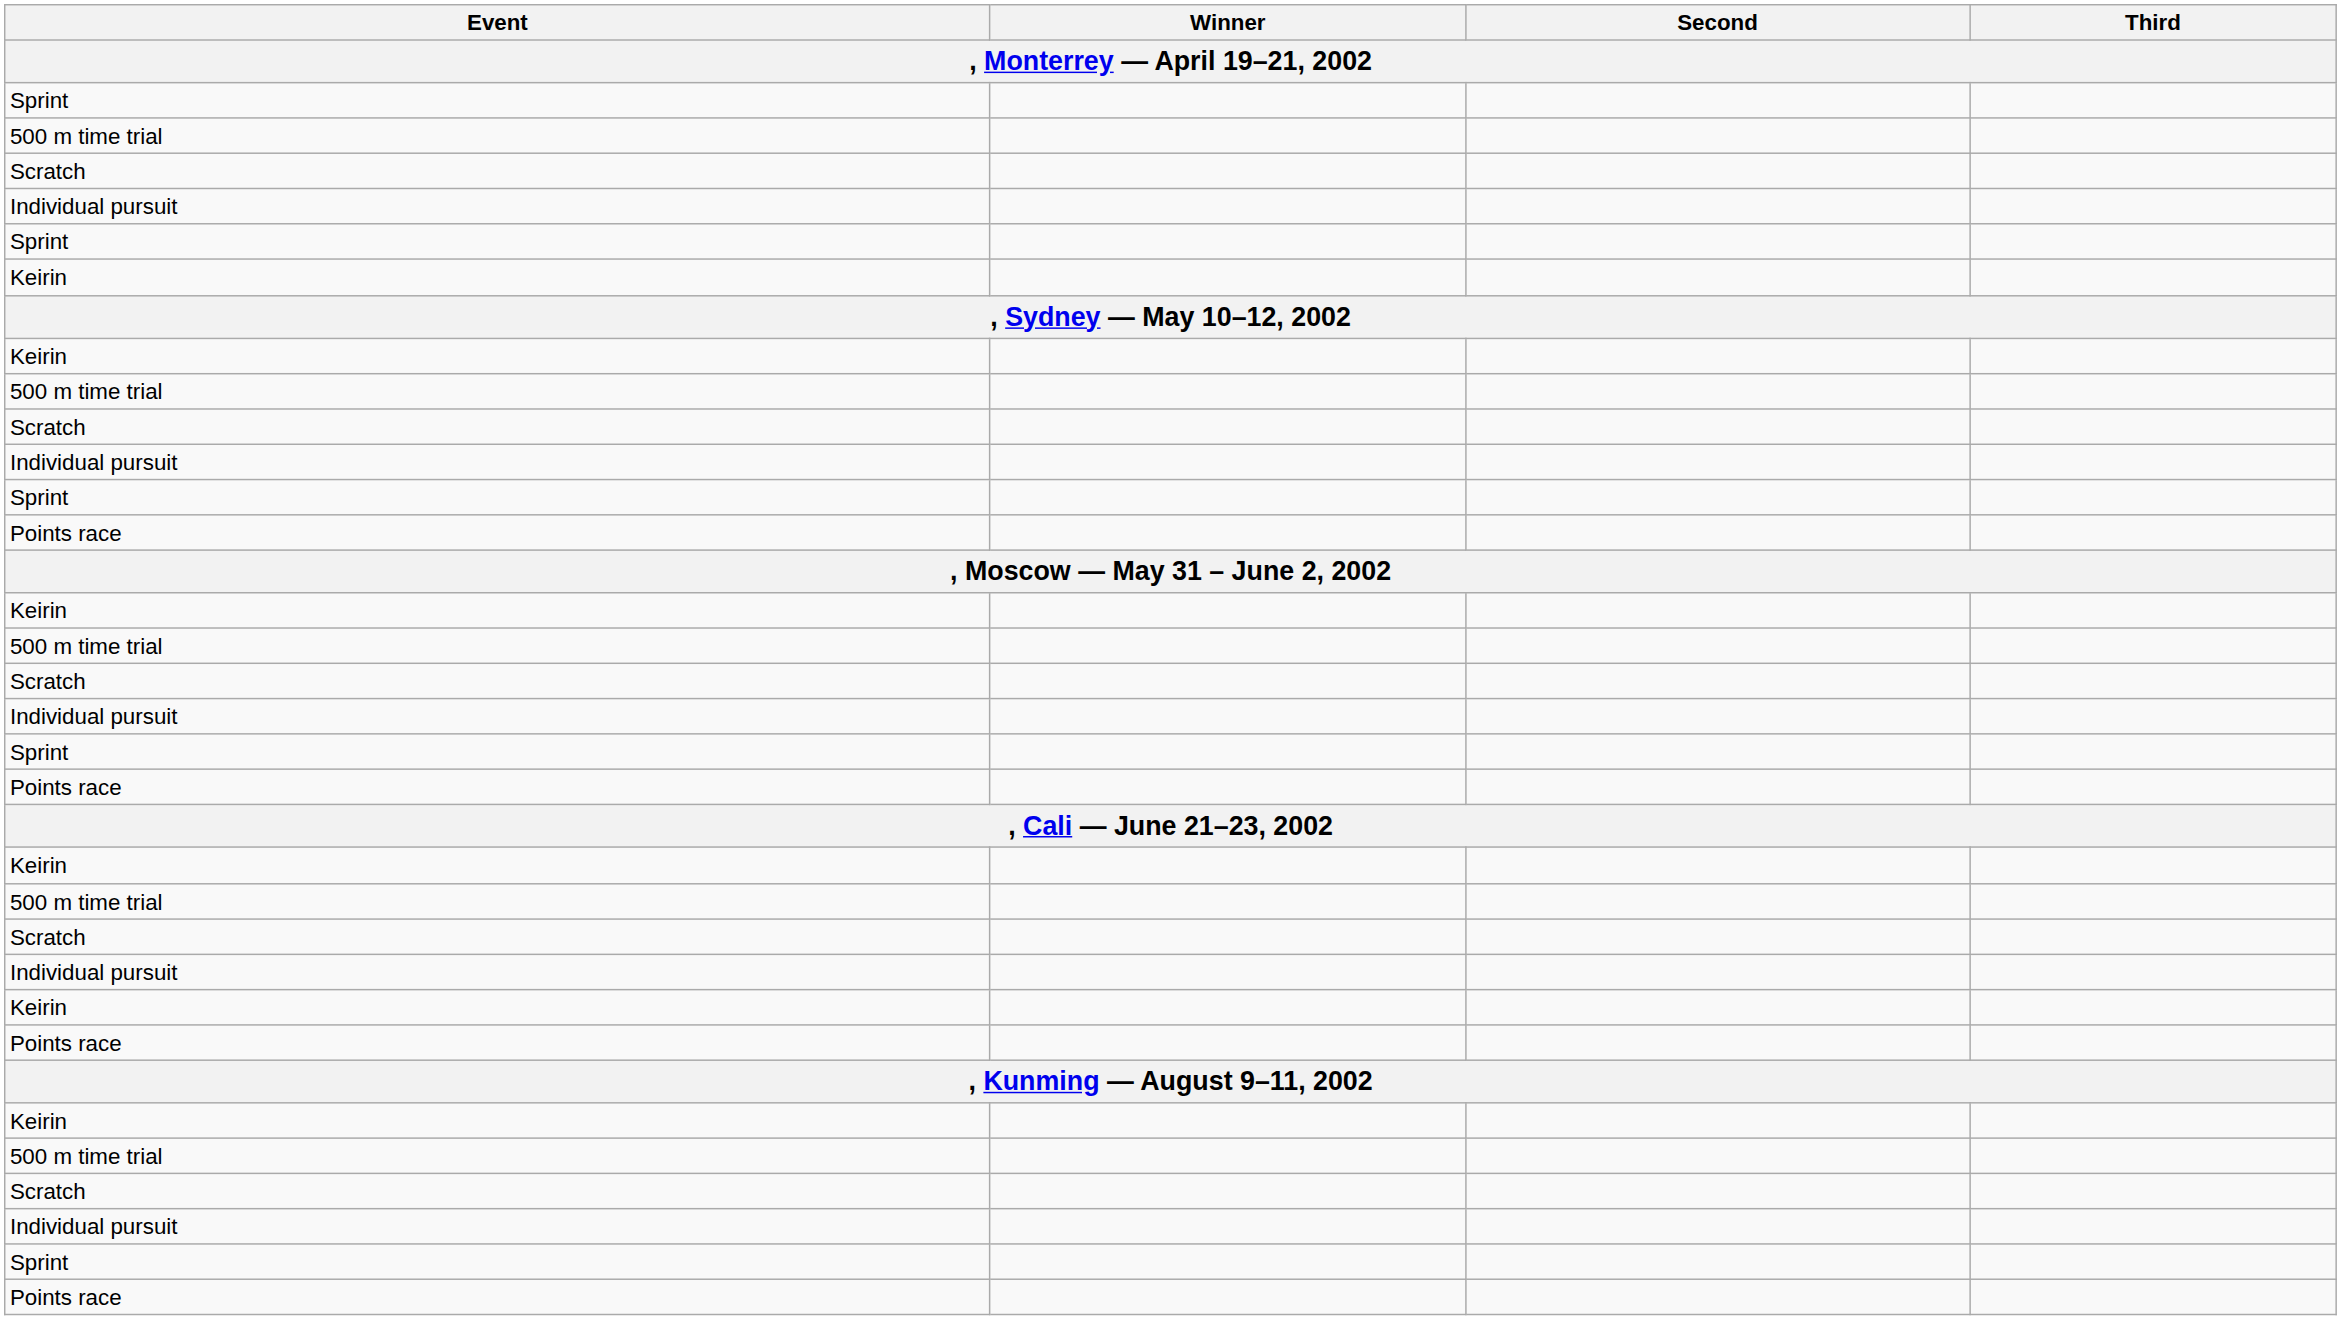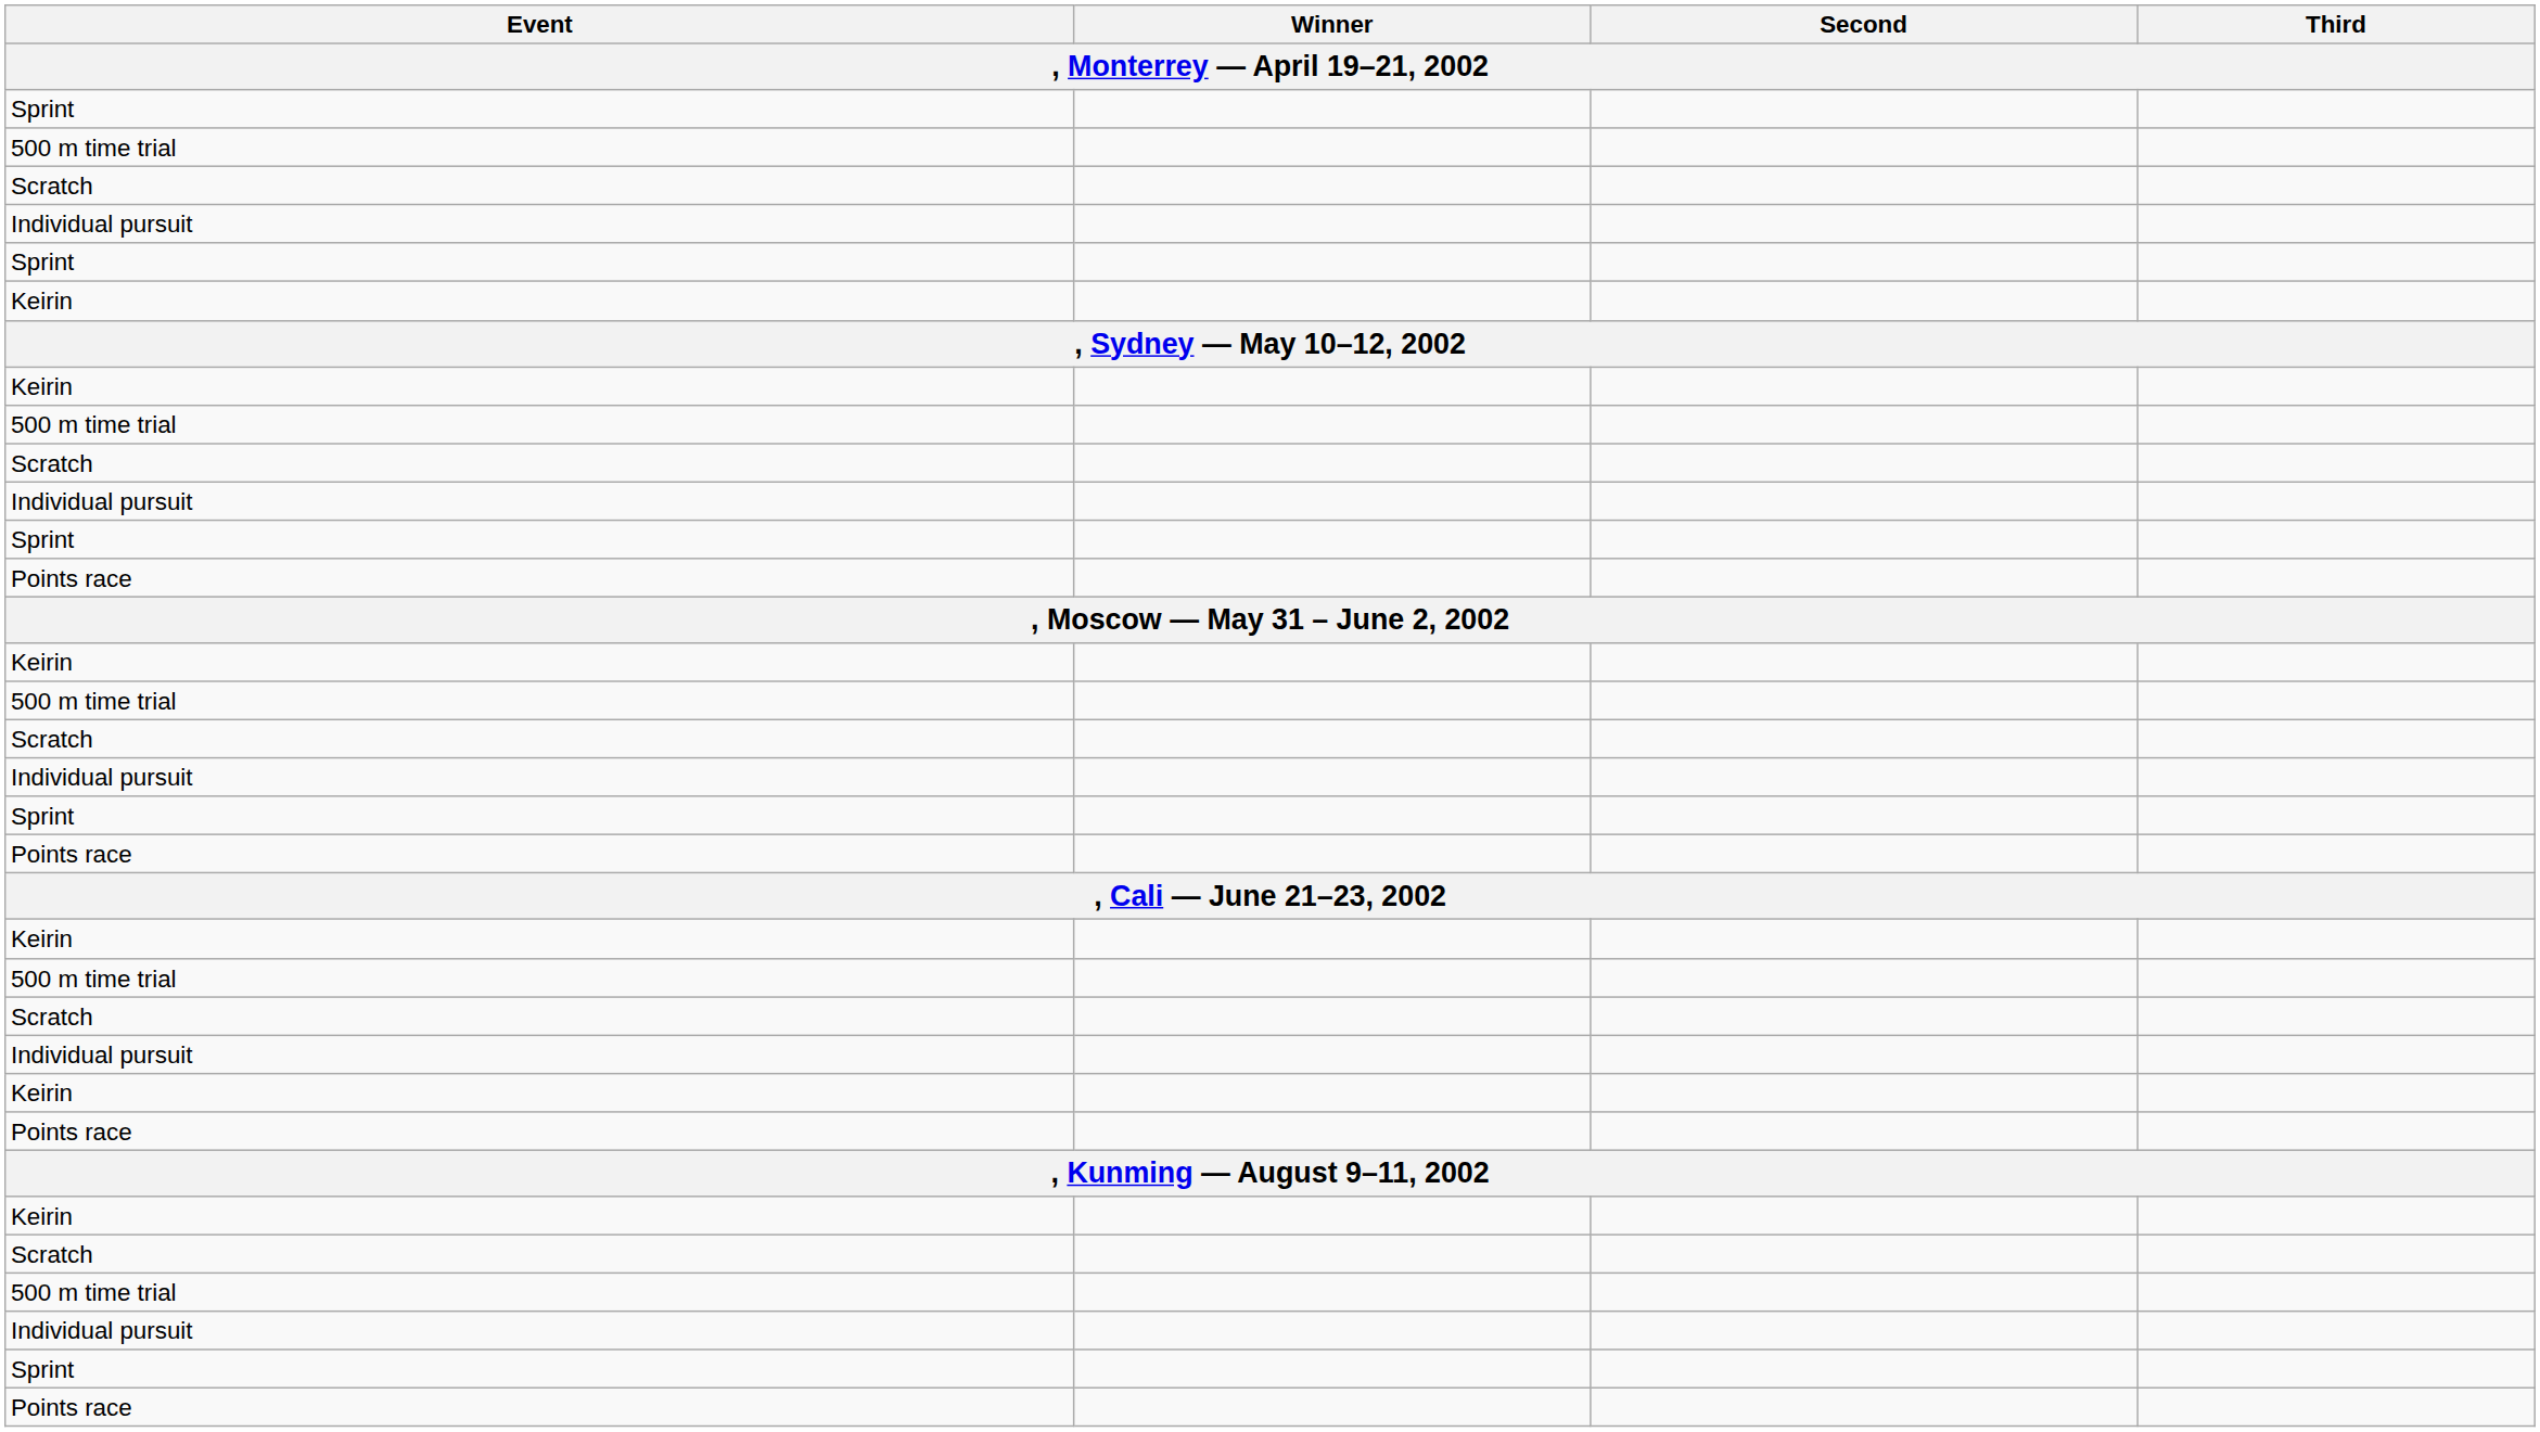row 32 | Event: 500 m time trial -> Scratch
row 33 | Event: Scratch -> 500 m time trial
